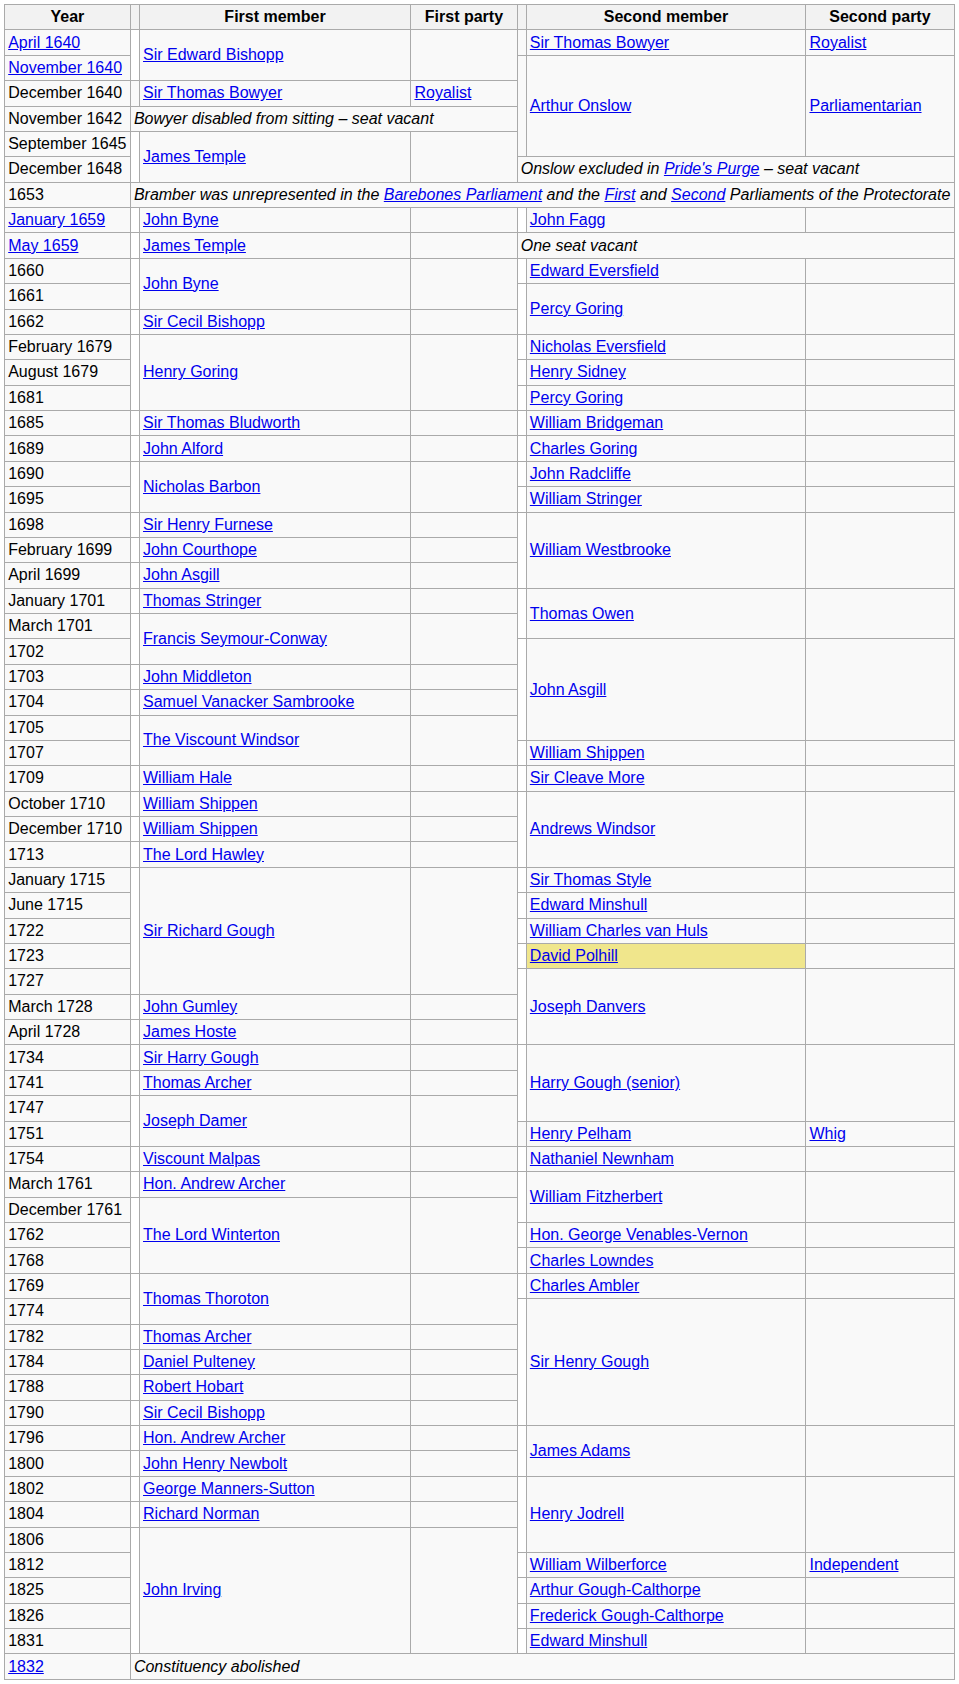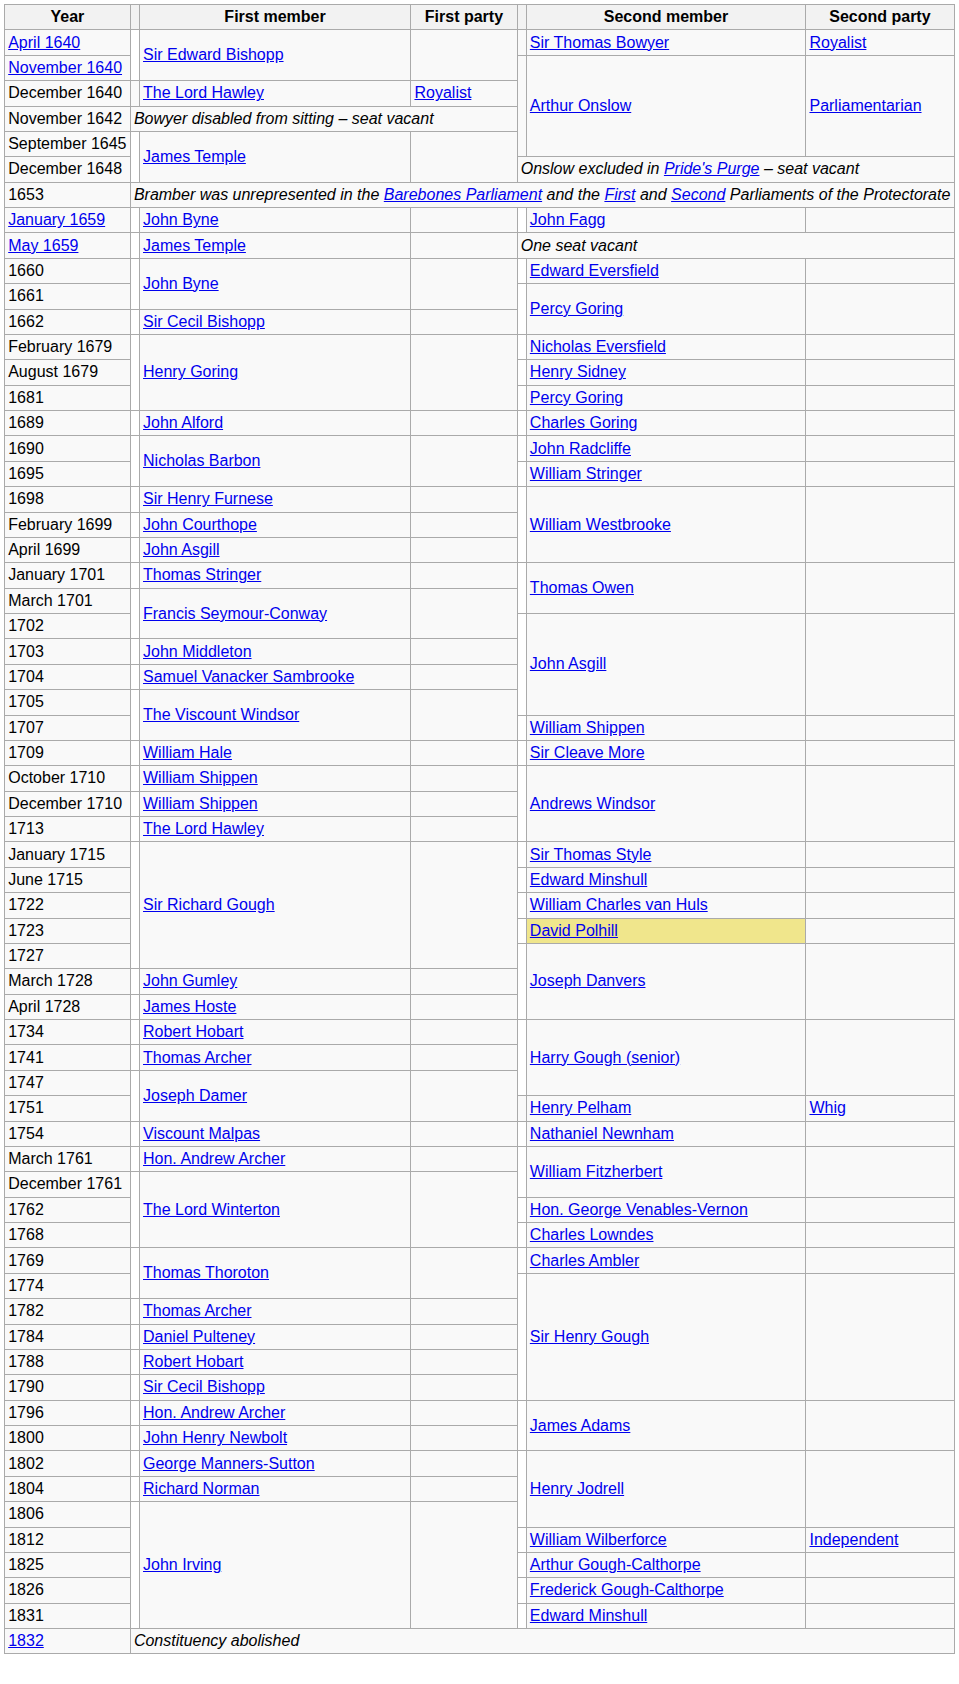December 1640 | First member: Sir Thomas Bowyer -> The Lord Hawley
- row: 1685 | Sir Thomas Bludworth | William Bridgeman
1734 | First member: Sir Harry Gough -> Robert Hobart
